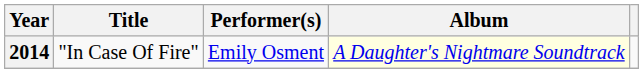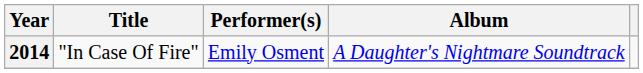2014 | Album: lightyellow background -> no background
